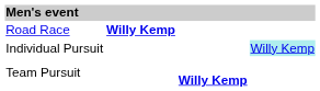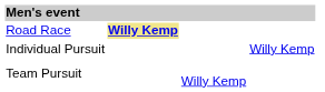Road Race | column 2: no background -> khaki background
Individual Pursuit | column 4: paleturquoise background -> no background
Team Pursuit | column 3: bold -> normal
